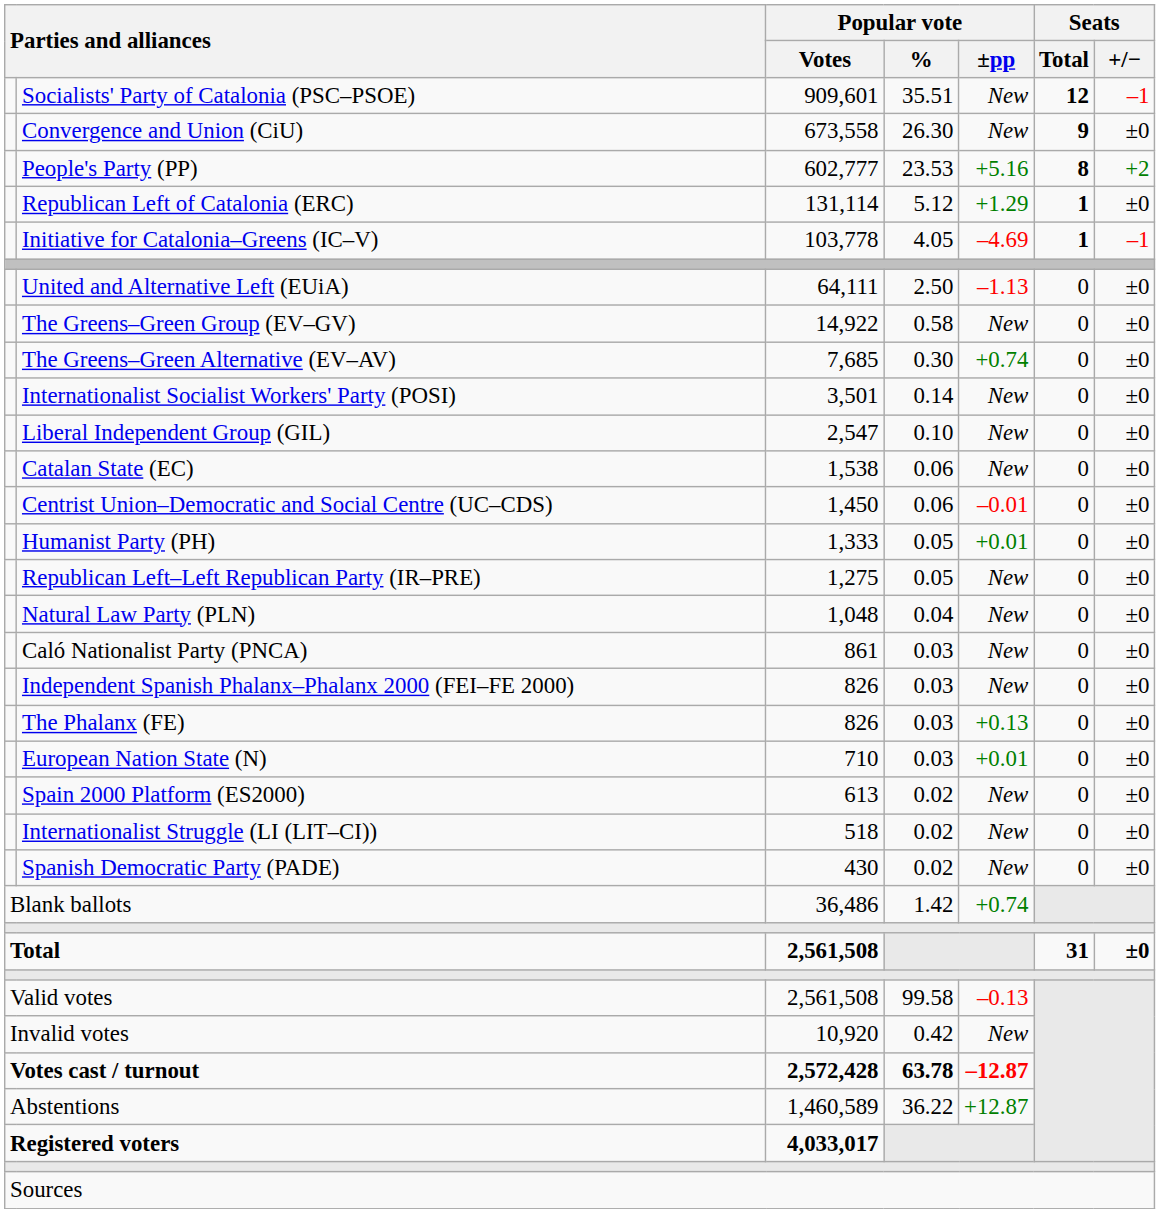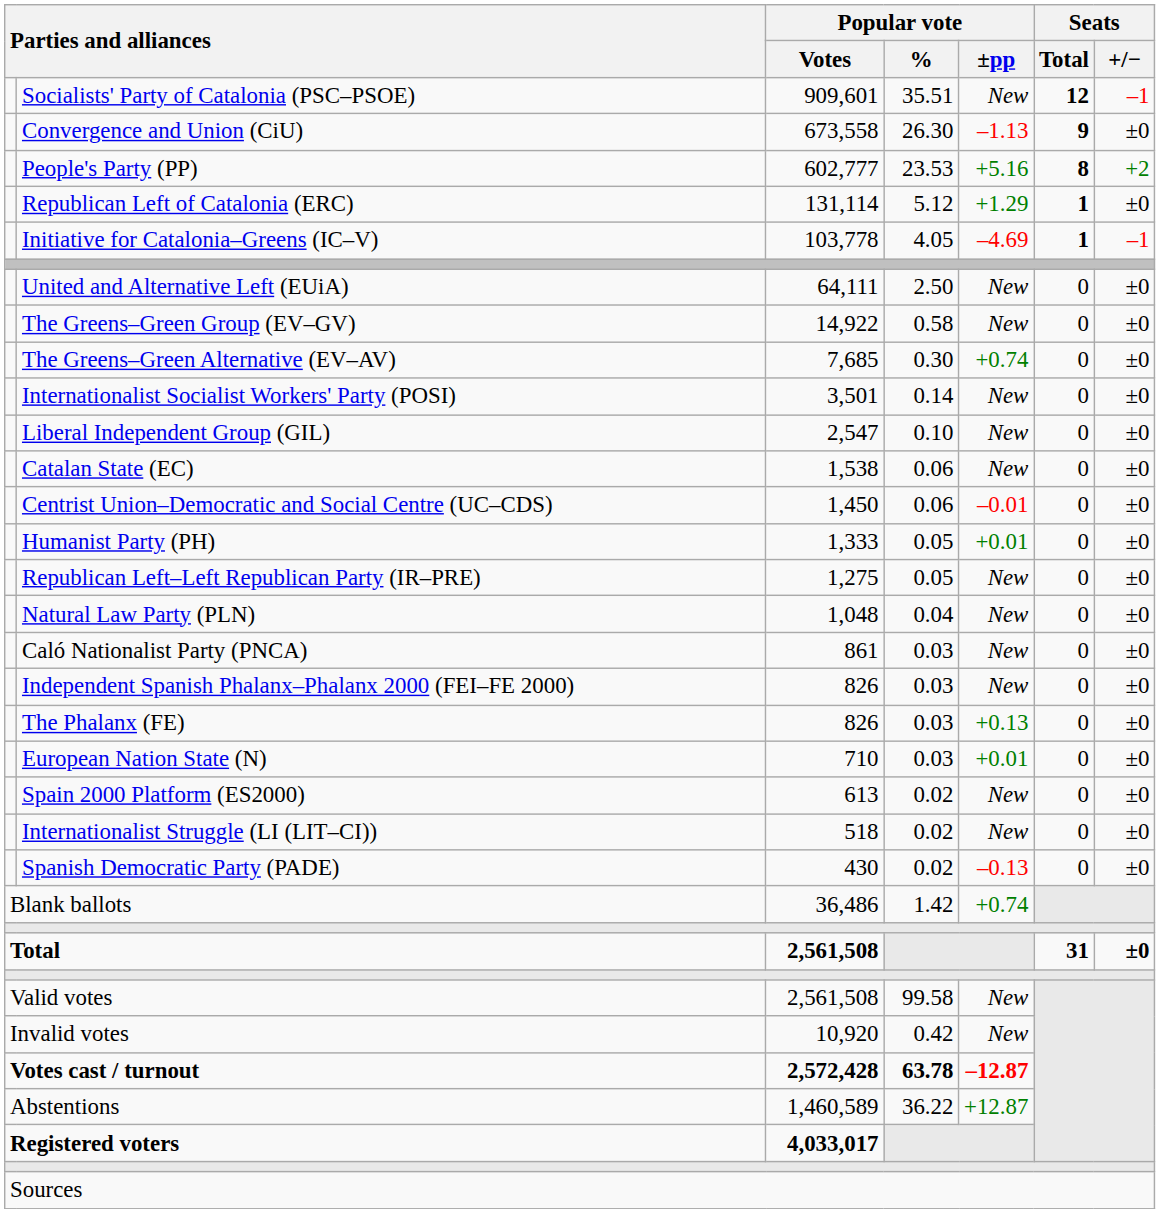Convergence and Union (CiU) | Popular vote / ±pp: New -> –1.13
United and Alternative Left (EUiA) | Popular vote / ±pp: –1.13 -> New
Spanish Democratic Party (PADE) | Popular vote / ±pp: New -> –0.13
Valid votes | Popular vote / ±pp: –0.13 -> New
